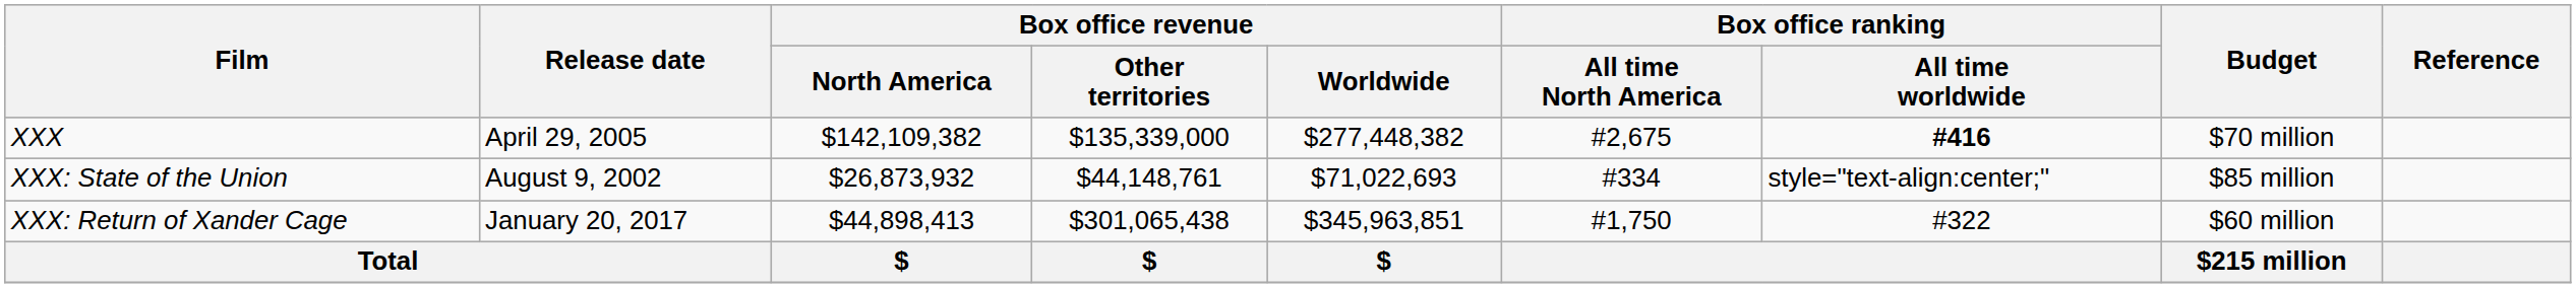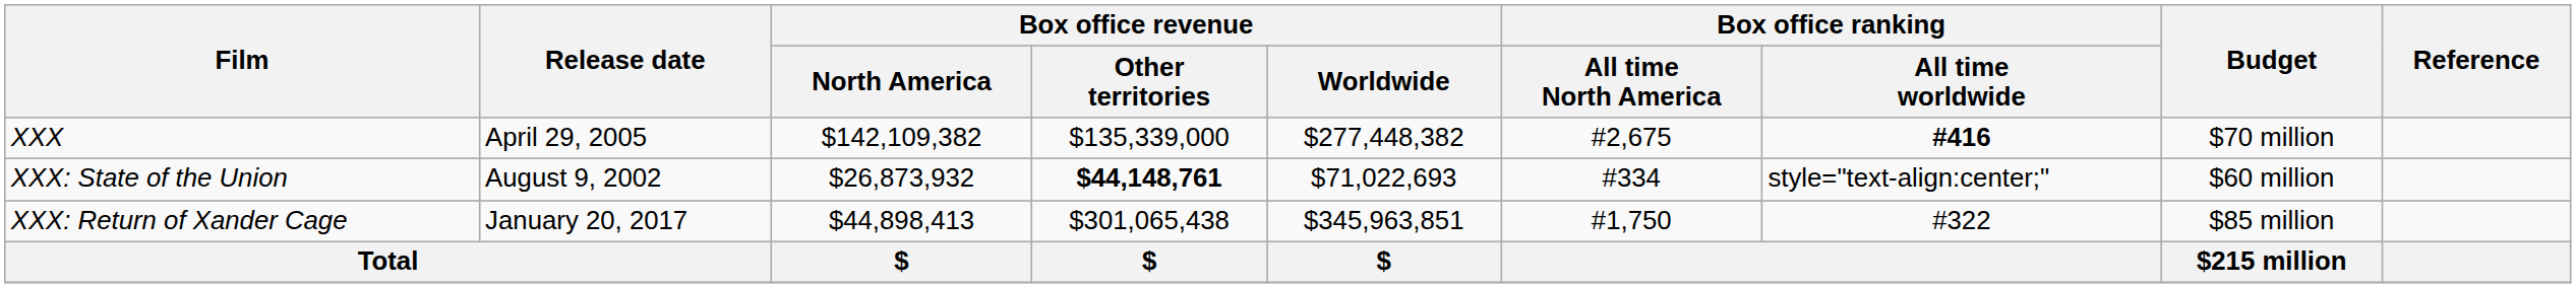XXX: State of the Union | Box office revenue / Other territories: normal -> bold
XXX: State of the Union | Budget: $85 million -> $60 million
XXX: Return of Xander Cage | Budget: $60 million -> $85 million
